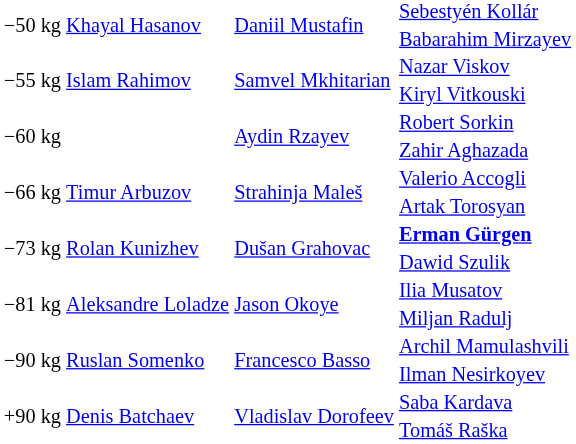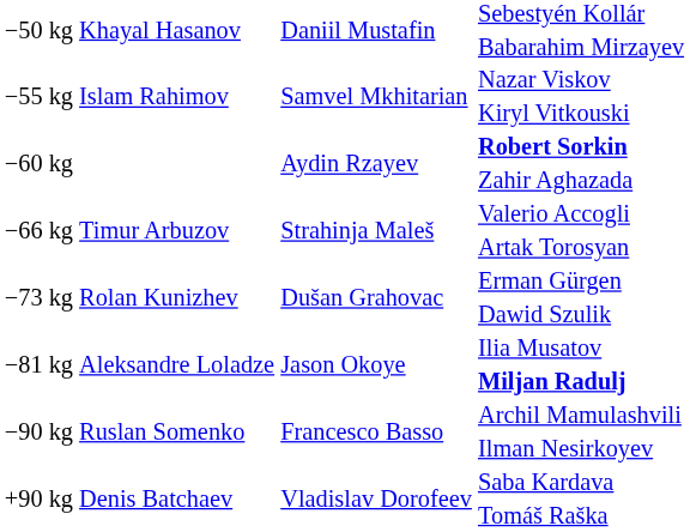Robert Sorkin | column 4: normal -> bold
Erman Gürgen | column 4: bold -> normal
Miljan Radulj | column 4: normal -> bold
